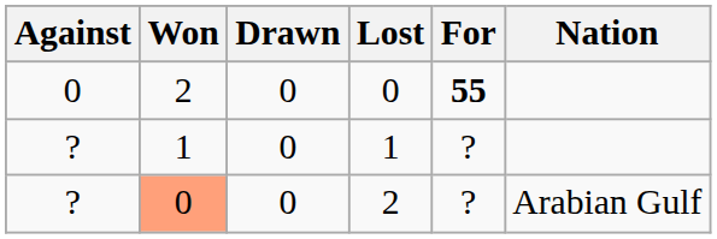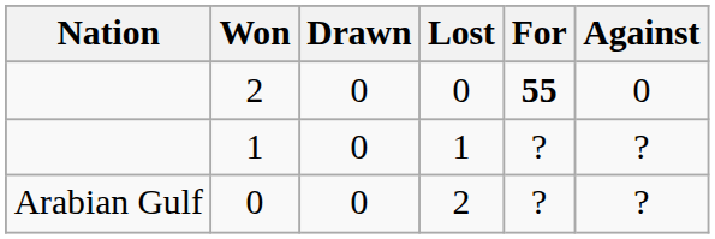columns swapped: Nation <-> Against
row 4 | Won: lightsalmon background -> no background
